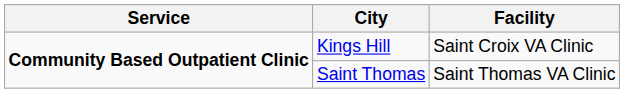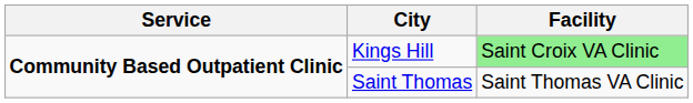Kings Hill | Facility: no background -> lightgreen background
